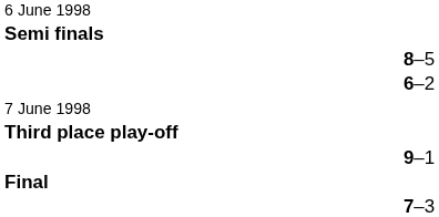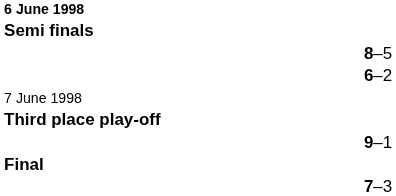6 June 1998 | column 1: normal -> bold
